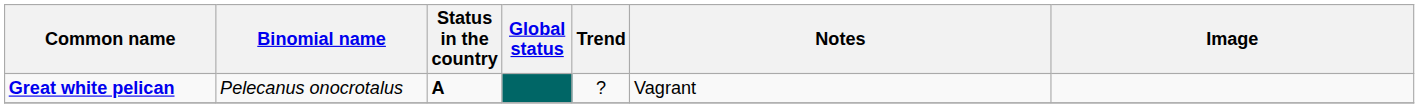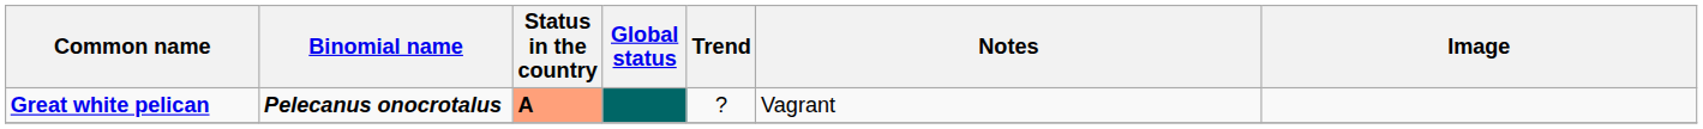Great white pelican | Binomial name: normal -> bold
Great white pelican | Status in the country: no background -> lightsalmon background
